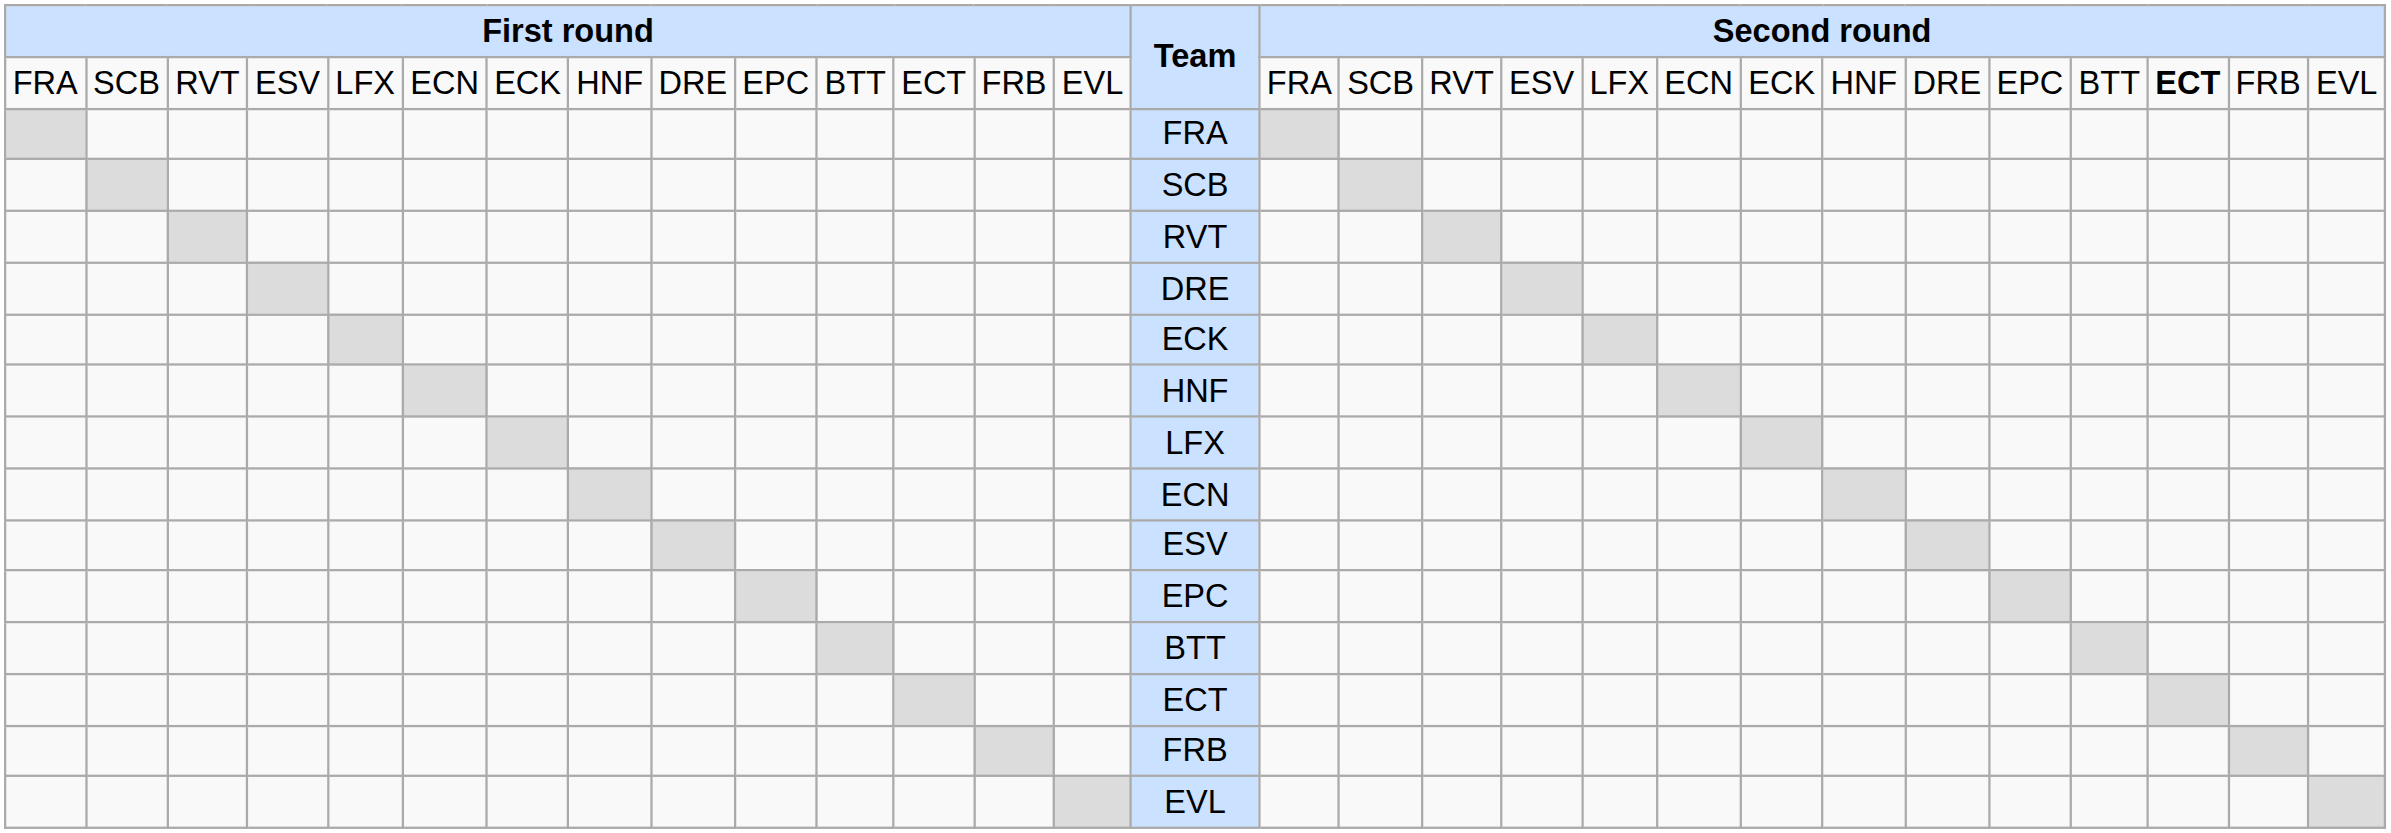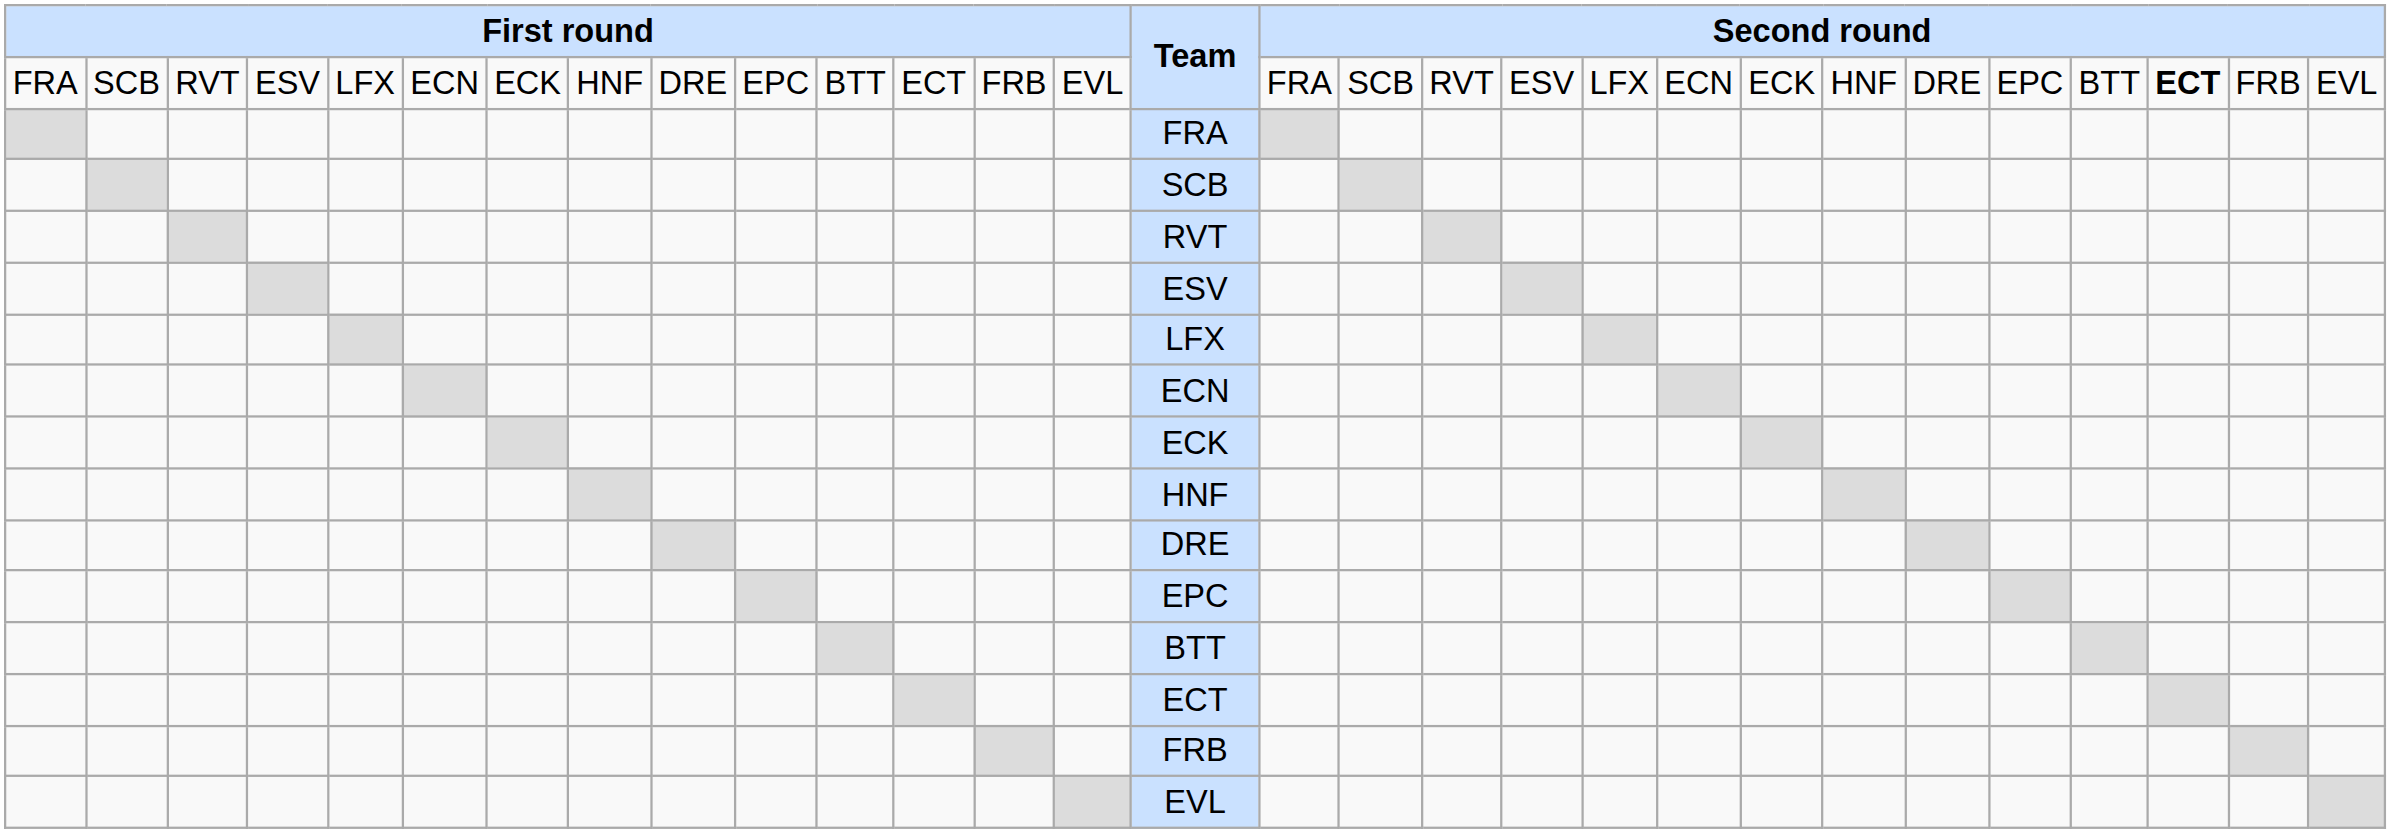row 6 | Team: DRE -> ESV
row 7 | Team: ECK -> LFX
row 8 | Team: HNF -> ECN
row 9 | Team: LFX -> ECK
row 10 | Team: ECN -> HNF
row 11 | Team: ESV -> DRE
